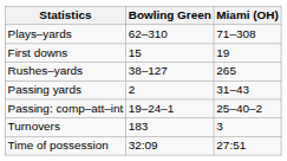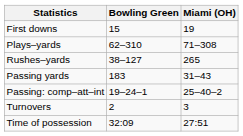rows swapped: First downs <-> Plays–yards
Passing yards | Bowling Green: 2 -> 183
Turnovers | Bowling Green: 183 -> 2
